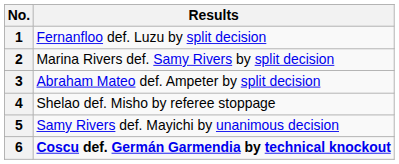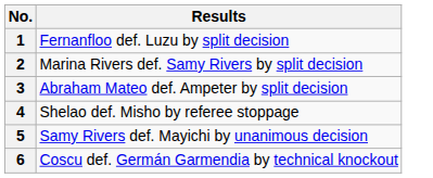6 | Results: bold -> normal
